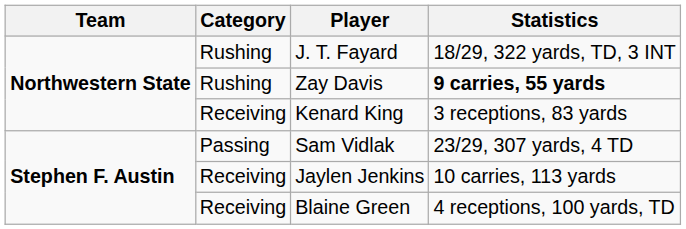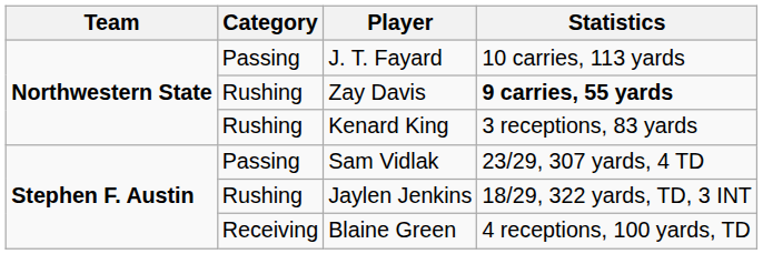J. T. Fayard | Category: Rushing -> Passing
J. T. Fayard | Statistics: 18/29, 322 yards, TD, 3 INT -> 10 carries, 113 yards
Kenard King | Category: Receiving -> Rushing
Jaylen Jenkins | Category: Receiving -> Rushing
Jaylen Jenkins | Statistics: 10 carries, 113 yards -> 18/29, 322 yards, TD, 3 INT
